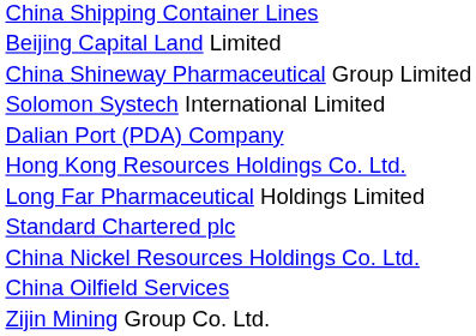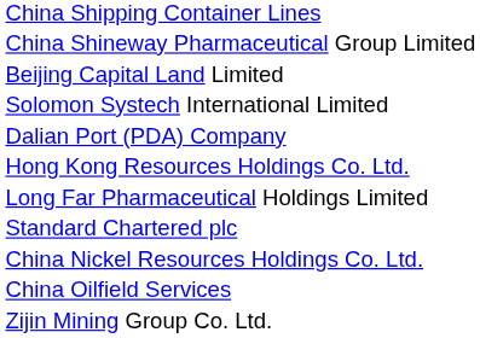row 2 | column 1: Beijing Capital Land Limited -> China Shineway Pharmaceutical Group Limited
row 3 | column 1: China Shineway Pharmaceutical Group Limited -> Beijing Capital Land Limited
